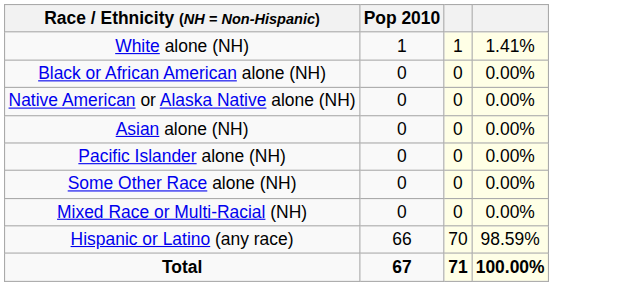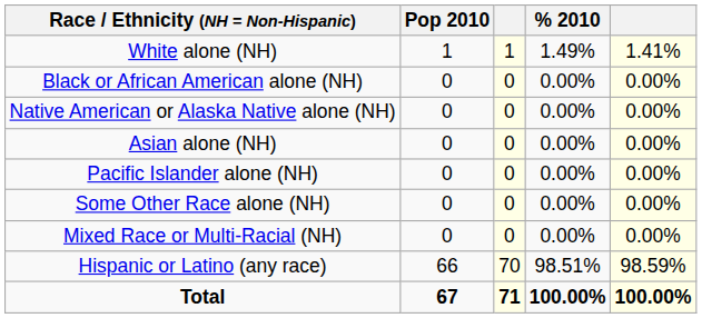+ column: % 2010 | 1.49% | 0.00% | 0.00% | 0.00% | 0.00% | 0.00% | 0.00% | 98.51% | 100.00%
